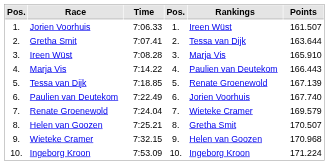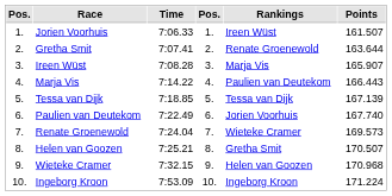row 3 | Rankings: Tessa van Dijk -> Renate Groenewold
row 4 | Points: 165.910 -> 165.907
row 6 | Rankings: Renate Groenewold -> Tessa van Dijk
row 8 | Points: 169.579 -> 169.573
